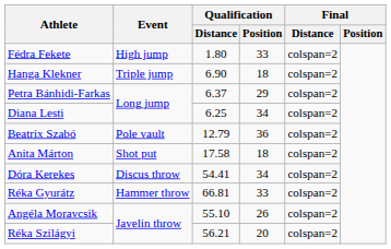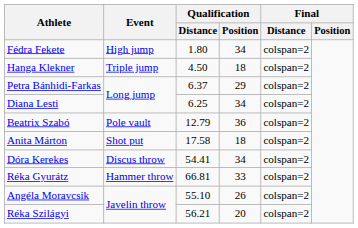Fédra Fekete | Qualification / Position: 33 -> 34
Hanga Klekner | Qualification / Distance: 6.90 -> 4.50
